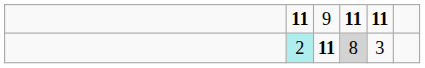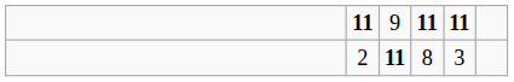row 2 | column 2: paleturquoise background -> no background
row 2 | column 4: lightgrey background -> no background
